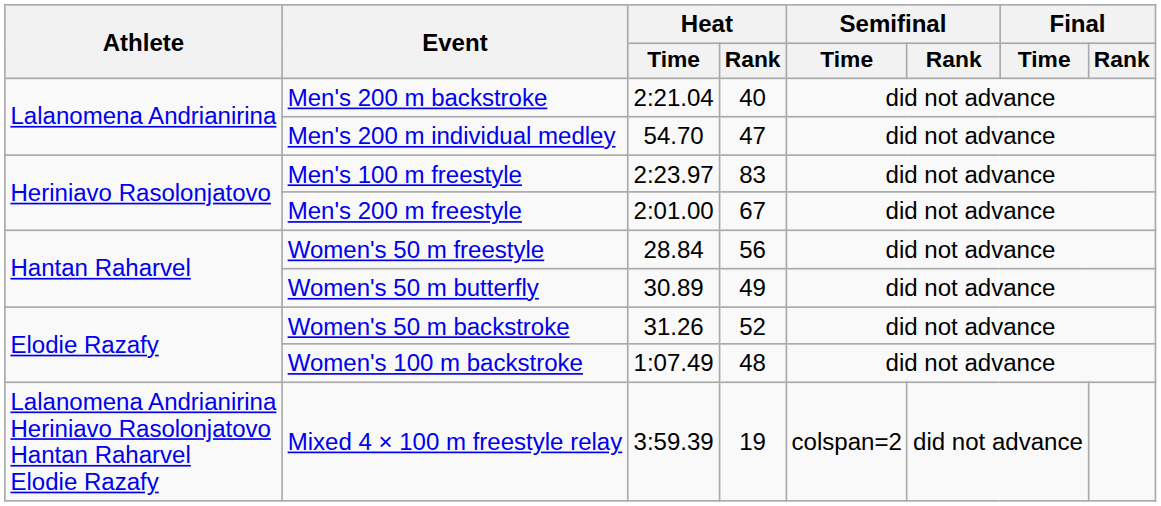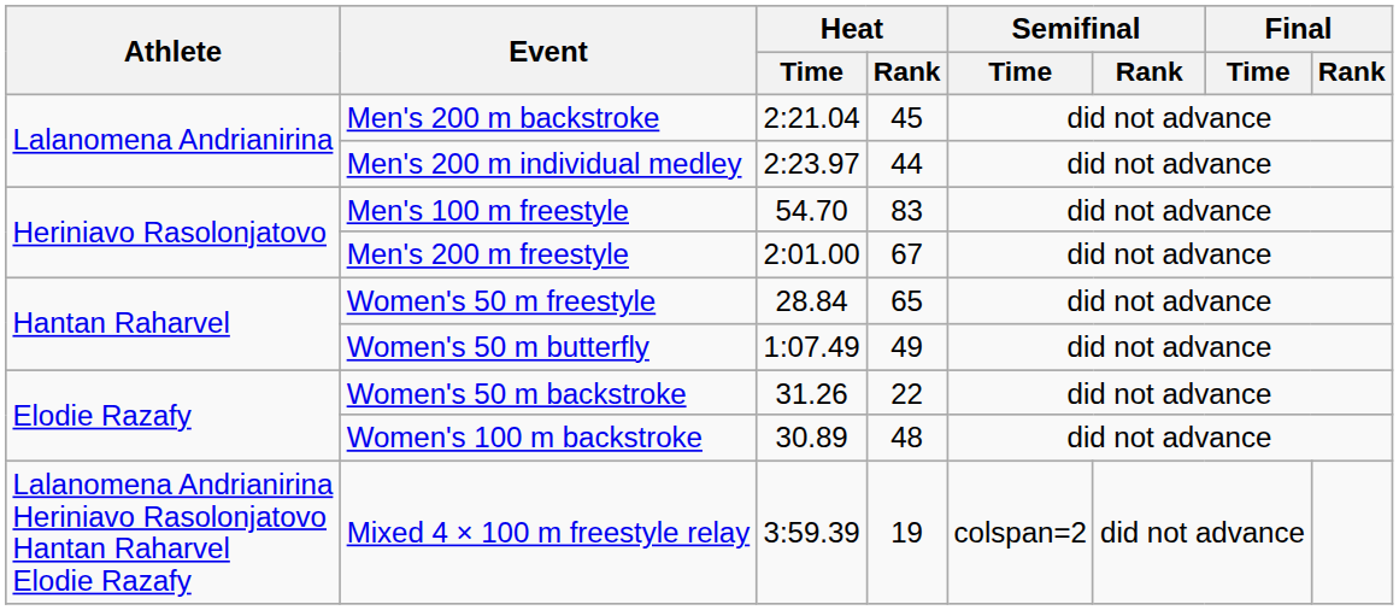Men's 200 m backstroke | Heat / Rank: 40 -> 45
Men's 200 m individual medley | Heat / Time: 54.70 -> 2:23.97
Men's 200 m individual medley | Heat / Rank: 47 -> 44
Men's 100 m freestyle | Heat / Time: 2:23.97 -> 54.70
Women's 50 m freestyle | Heat / Rank: 56 -> 65
Women's 50 m butterfly | Heat / Time: 30.89 -> 1:07.49
Women's 50 m backstroke | Heat / Rank: 52 -> 22
Women's 100 m backstroke | Heat / Time: 1:07.49 -> 30.89
